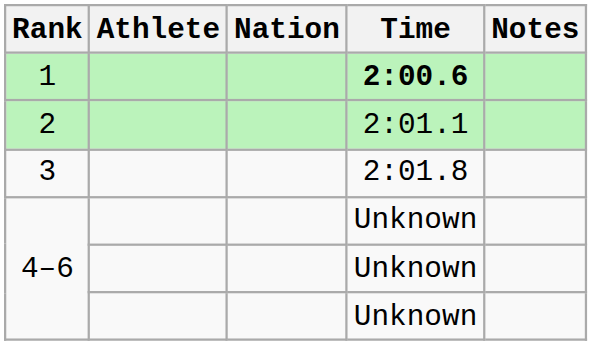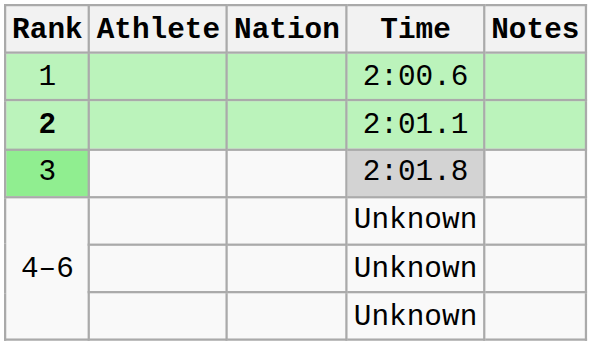1 | Time: bold -> normal
2 | Rank: normal -> bold
3 | Rank: no background -> lightgreen background
3 | Time: no background -> lightgrey background
